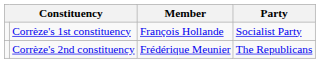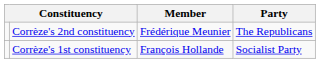rows swapped: Corrèze's 1st constituency <-> Corrèze's 2nd constituency
